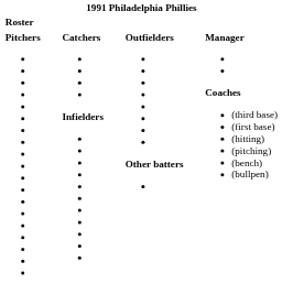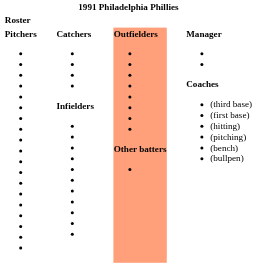Pitchers | column 3: no background -> lightsalmon background
